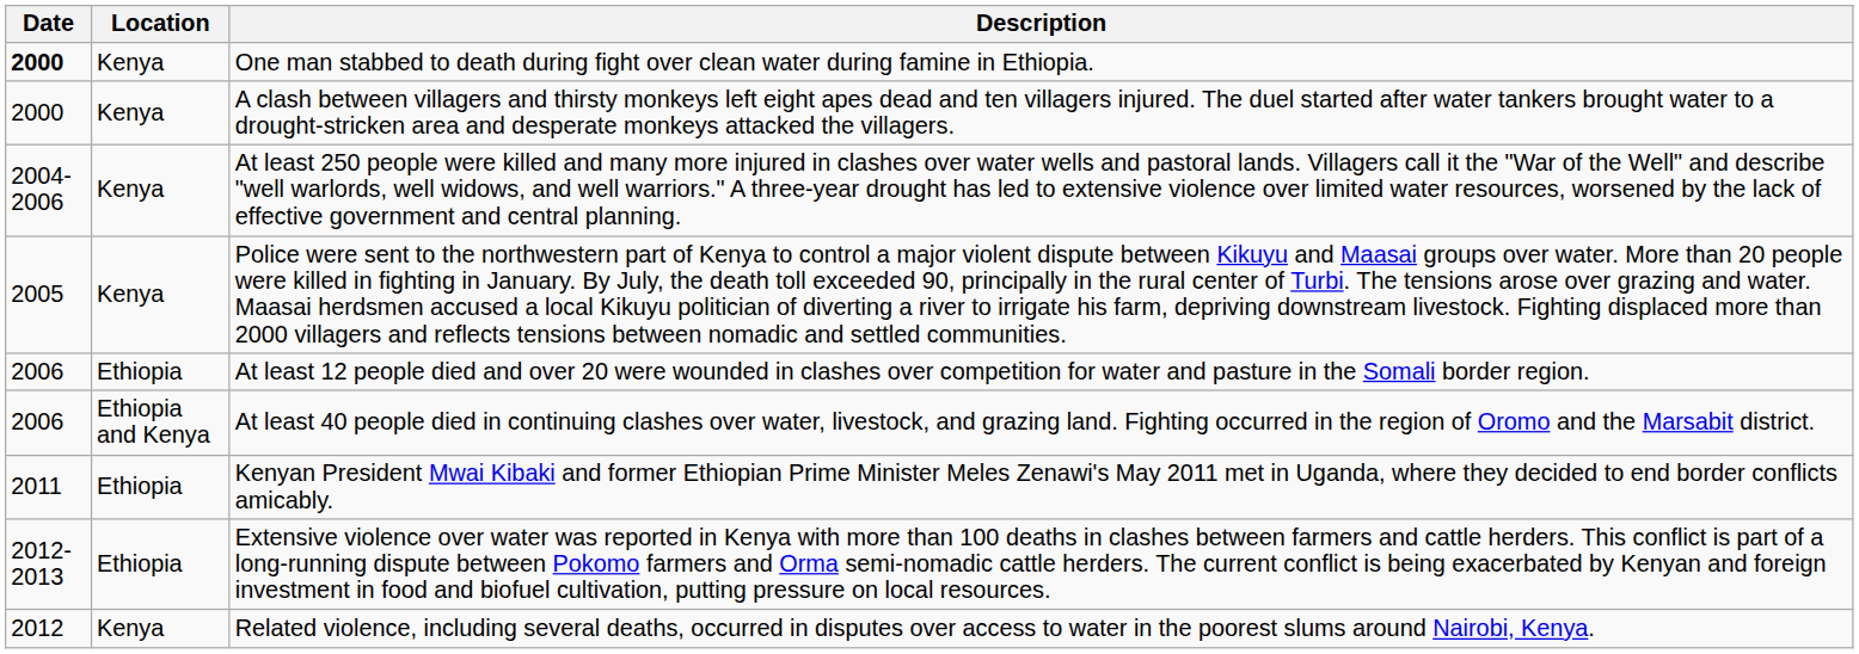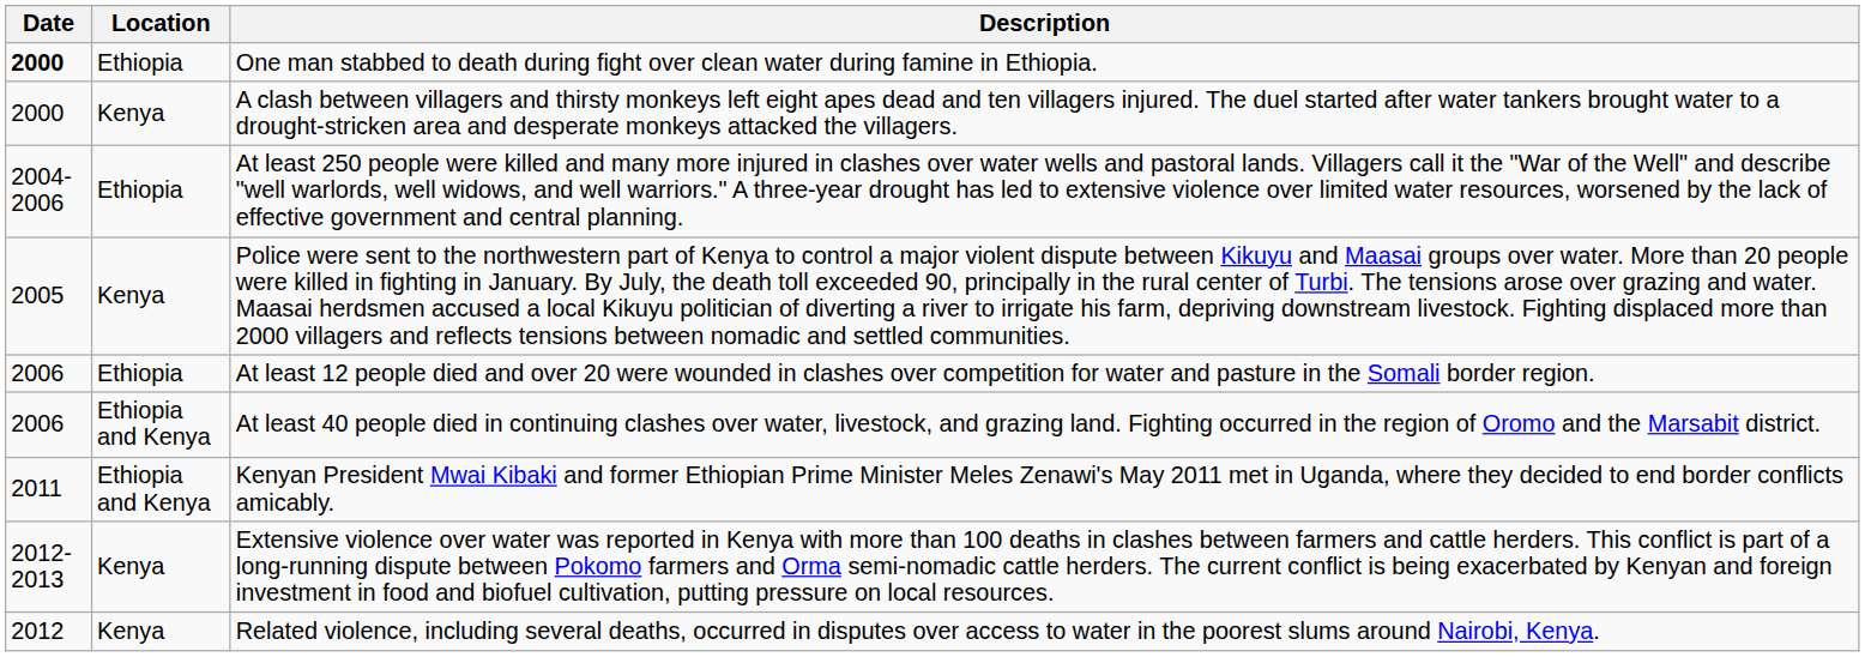row 2 | Location: Kenya -> Ethiopia
row 4 | Location: Kenya -> Ethiopia
row 8 | Location: Ethiopia -> Ethiopia and Kenya
row 9 | Location: Ethiopia -> Kenya
